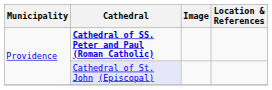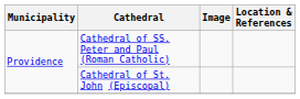Cathedral of SS. Peter and Paul (Roman Catholic) | Cathedral: bold -> normal
Cathedral of St. John (Episcopal) | Cathedral: lavender background -> no background
